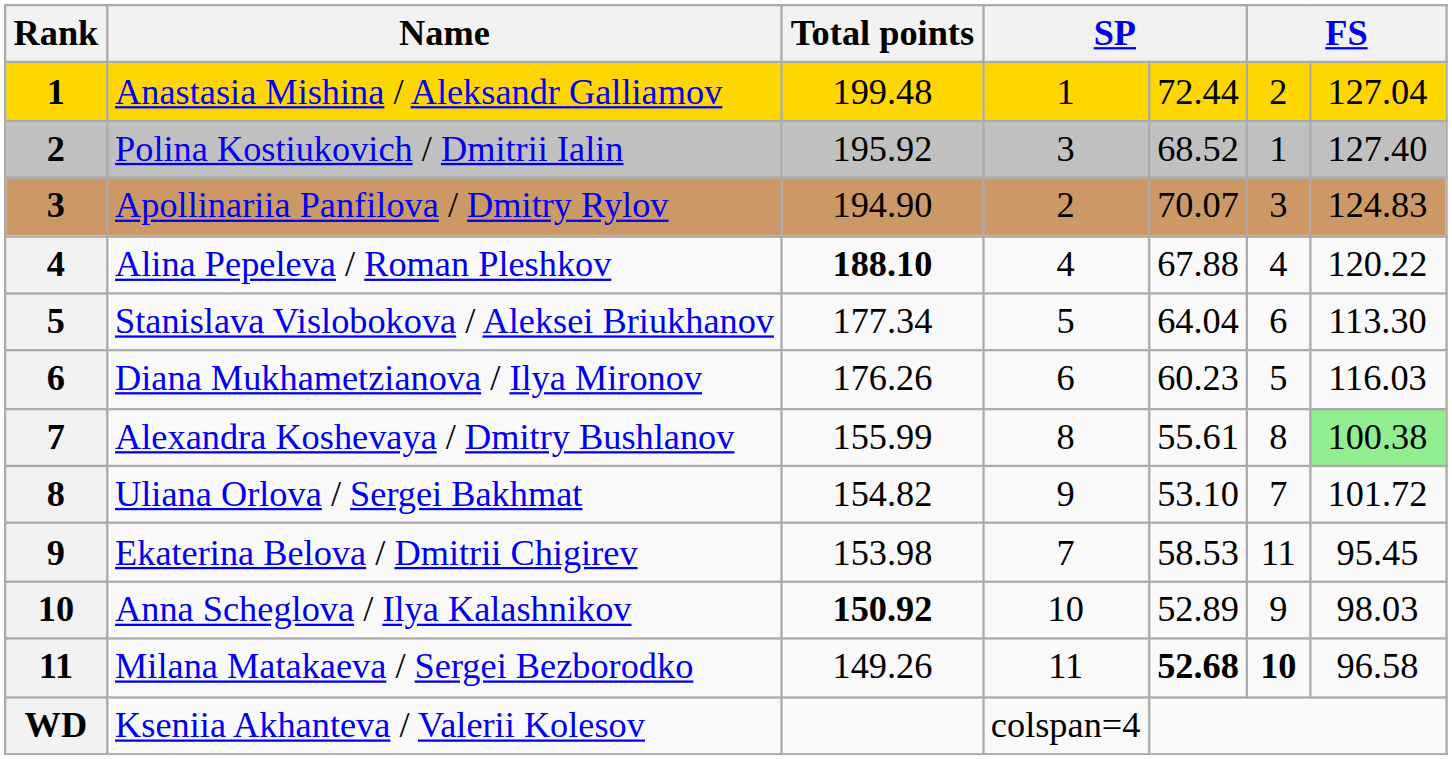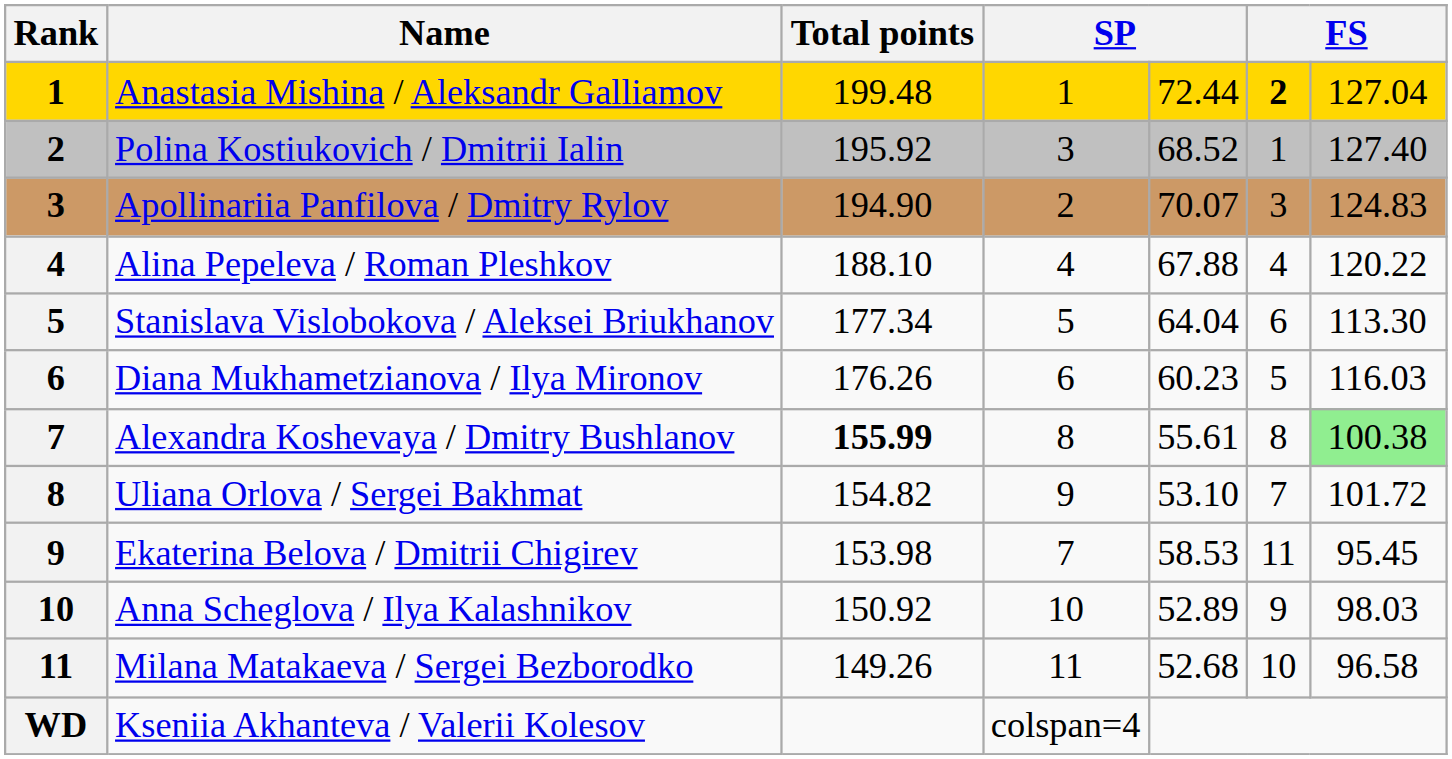Anastasia Mishina / Aleksandr Galliamov | column 6: normal -> bold
Alina Pepeleva / Roman Pleshkov | Total points: bold -> normal
Alexandra Koshevaya / Dmitry Bushlanov | Total points: normal -> bold
Anna Scheglova / Ilya Kalashnikov | Total points: bold -> normal
Milana Matakaeva / Sergei Bezborodko | column 5: bold -> normal
Milana Matakaeva / Sergei Bezborodko | column 6: bold -> normal
